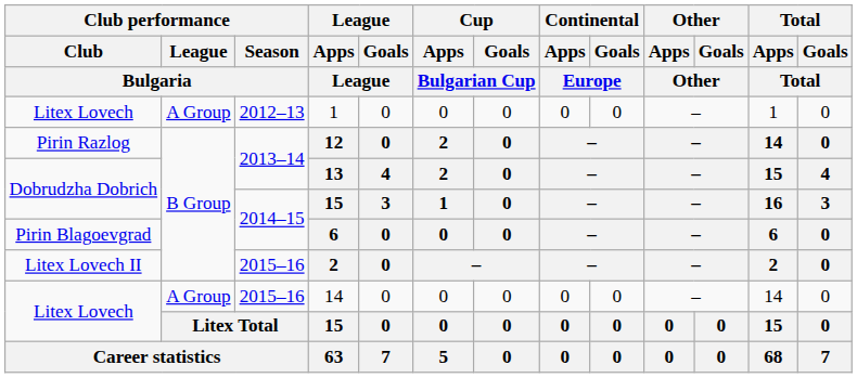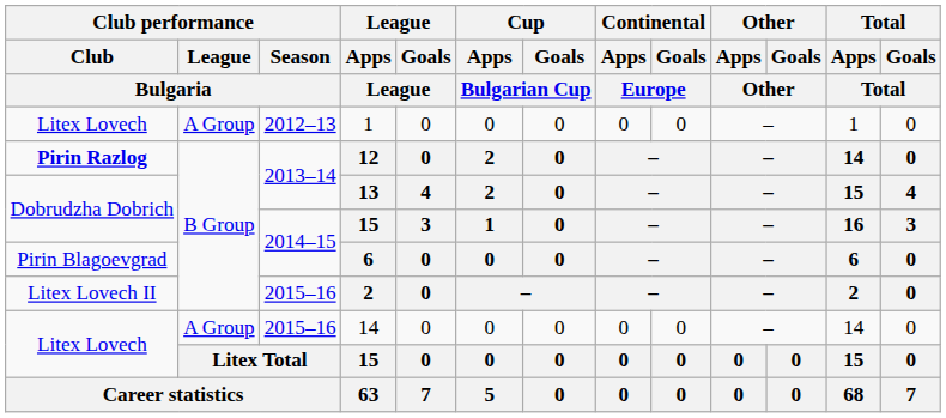12 | Club performance / Club / Bulgaria: normal -> bold
